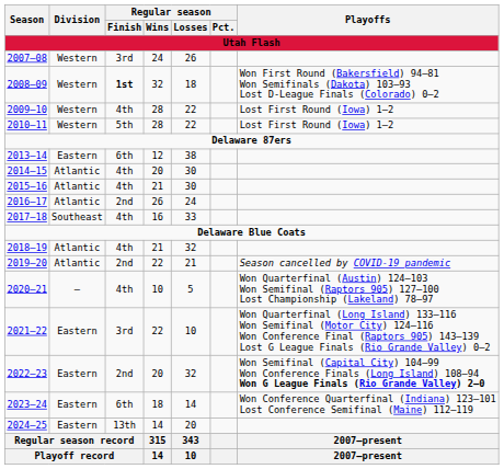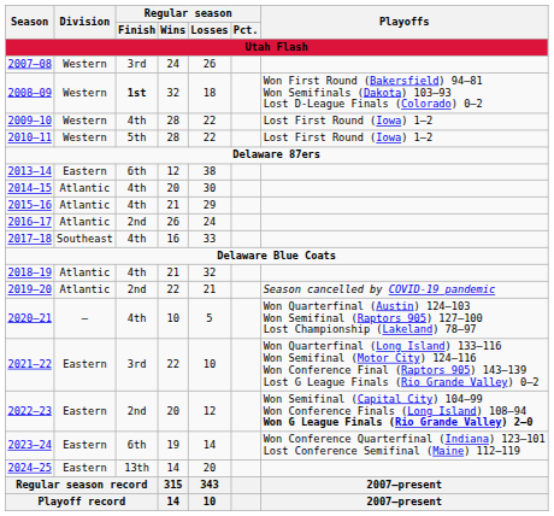2015–16 | Regular season / Losses: 30 -> 29
2022–23 | Regular season / Losses: 32 -> 12
2023–24 | Regular season / Wins: 18 -> 19
